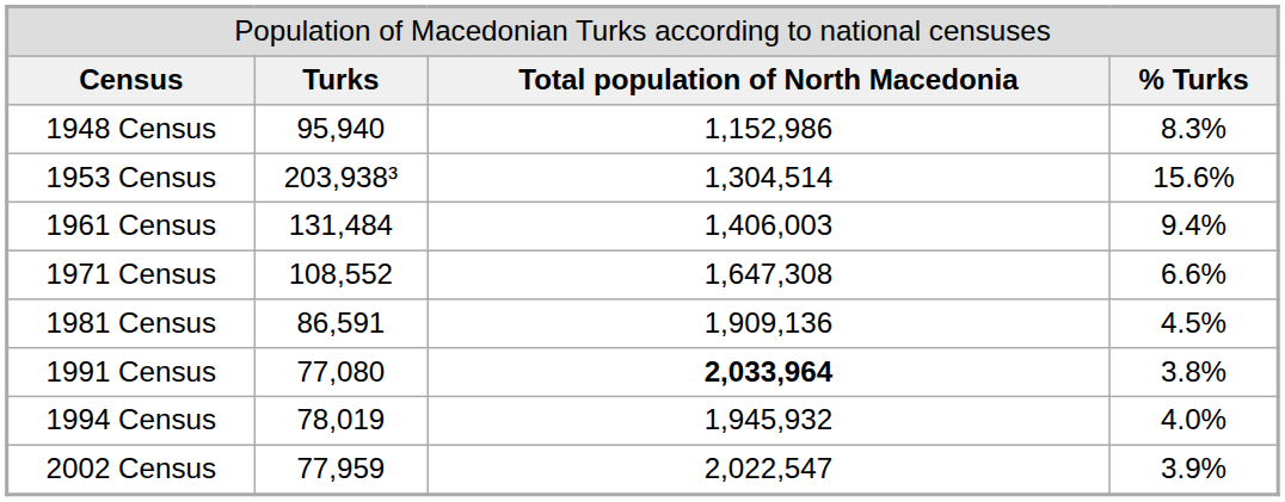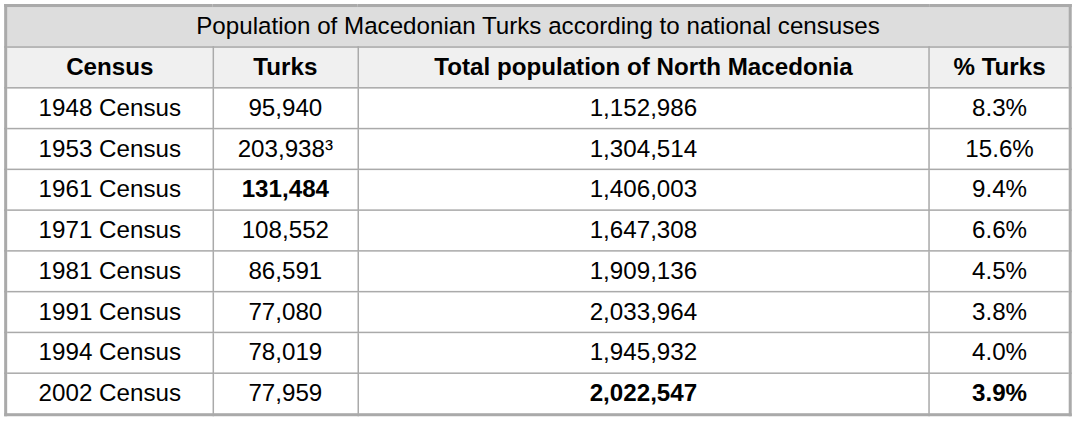1961 Census | column 2: normal -> bold
1991 Census | column 3: bold -> normal
2002 Census | column 3: normal -> bold
2002 Census | column 4: normal -> bold
